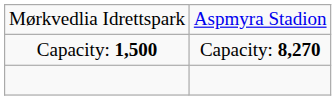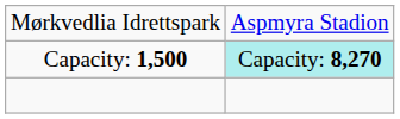Capacity: 1,500 | column 2: no background -> paleturquoise background
